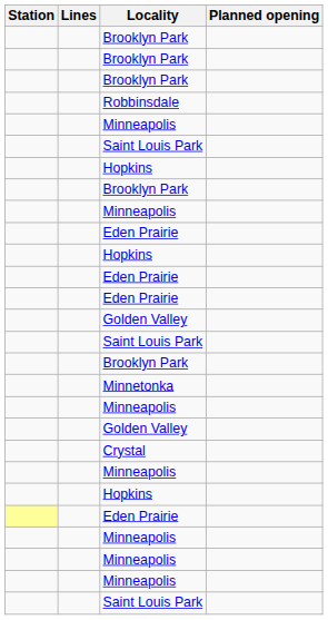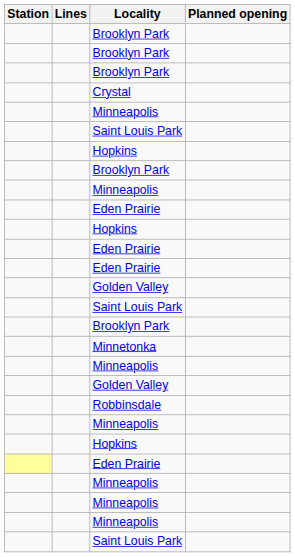rows swapped: Crystal <-> Robbinsdale
